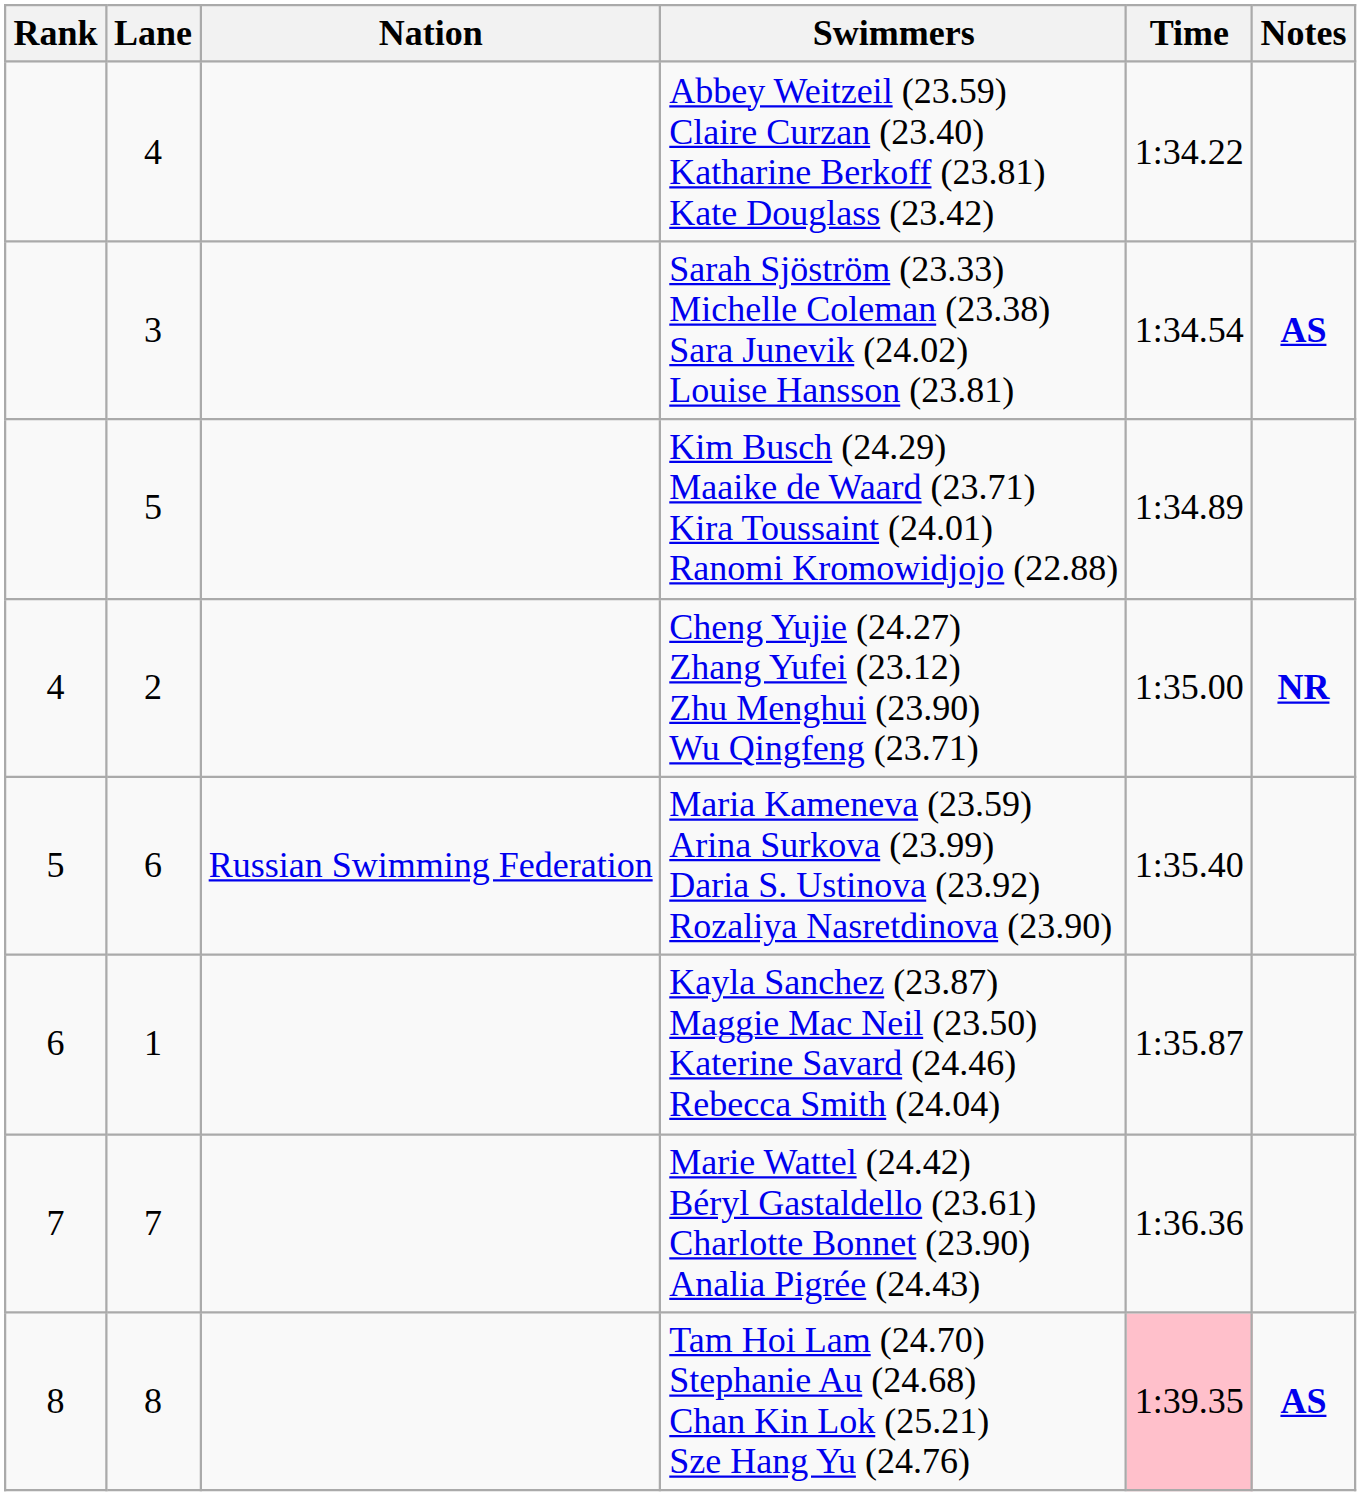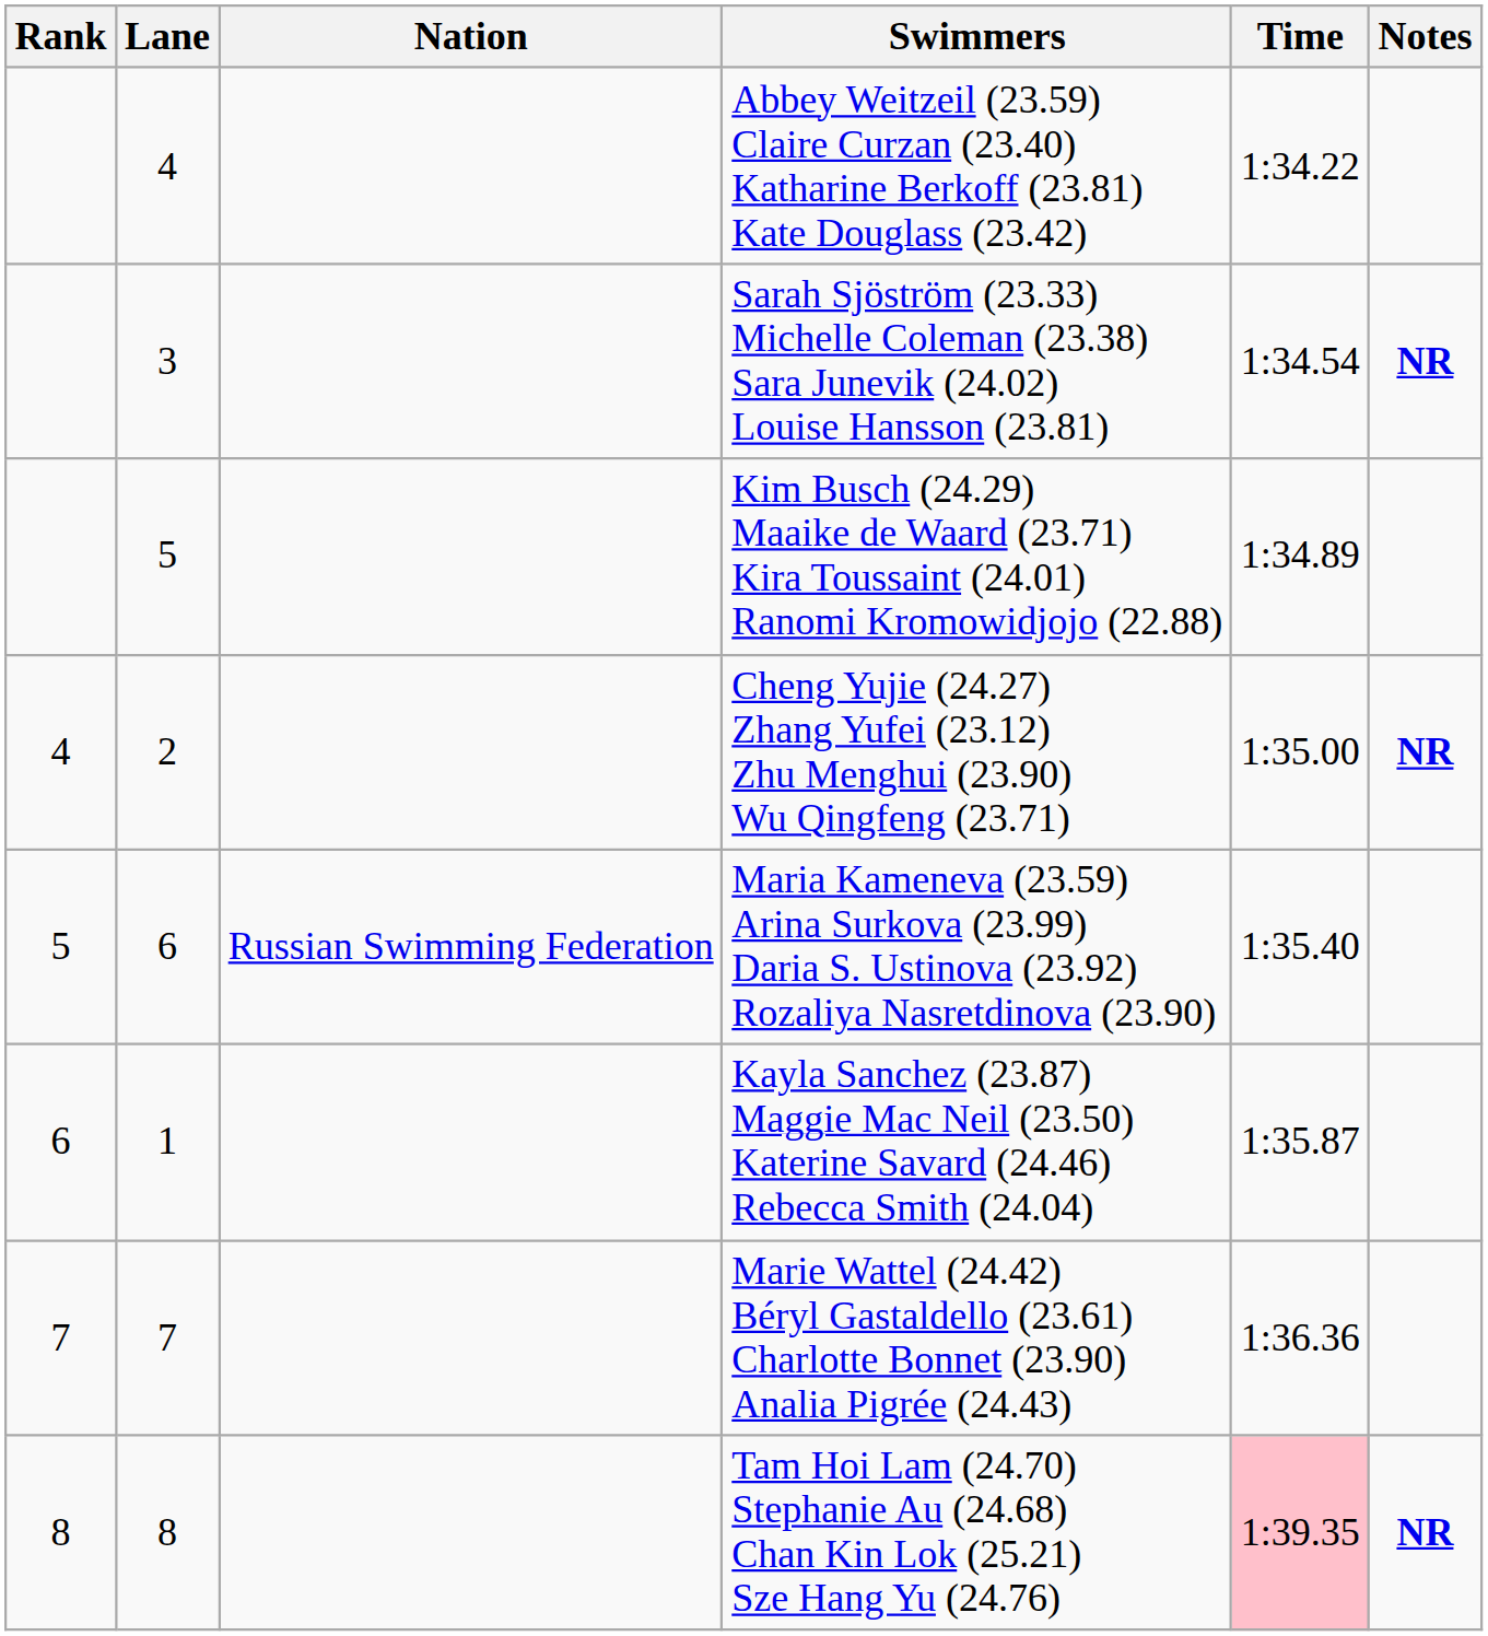row 3 | Notes: AS -> NR
row 9 | Notes: AS -> NR
